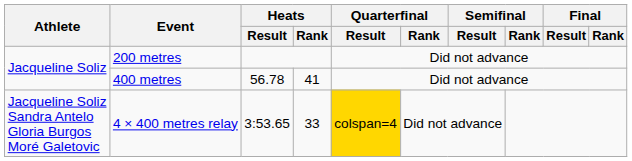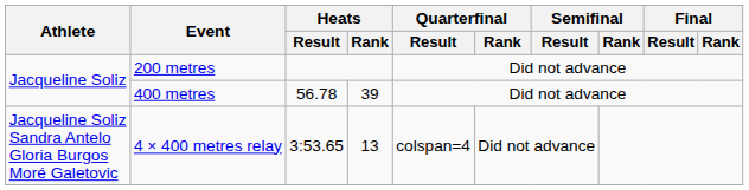400 metres | Heats / Rank: 41 -> 39
4 × 400 metres relay | Heats / Rank: 33 -> 13
4 × 400 metres relay | Quarterfinal / Result: gold background -> no background
